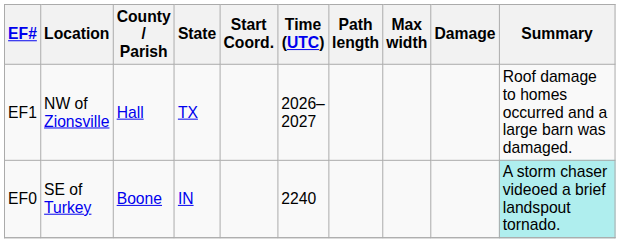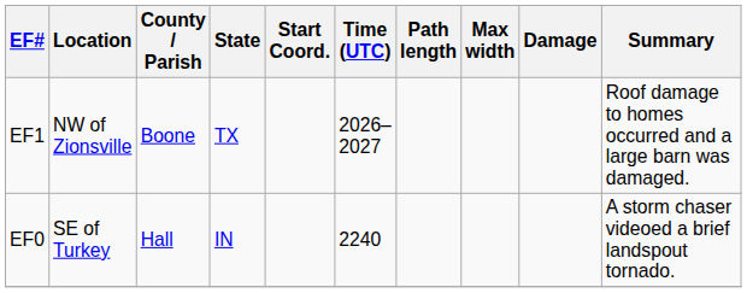EF1 | County / Parish: Hall -> Boone
EF0 | County / Parish: Boone -> Hall
EF0 | Summary: paleturquoise background -> no background
